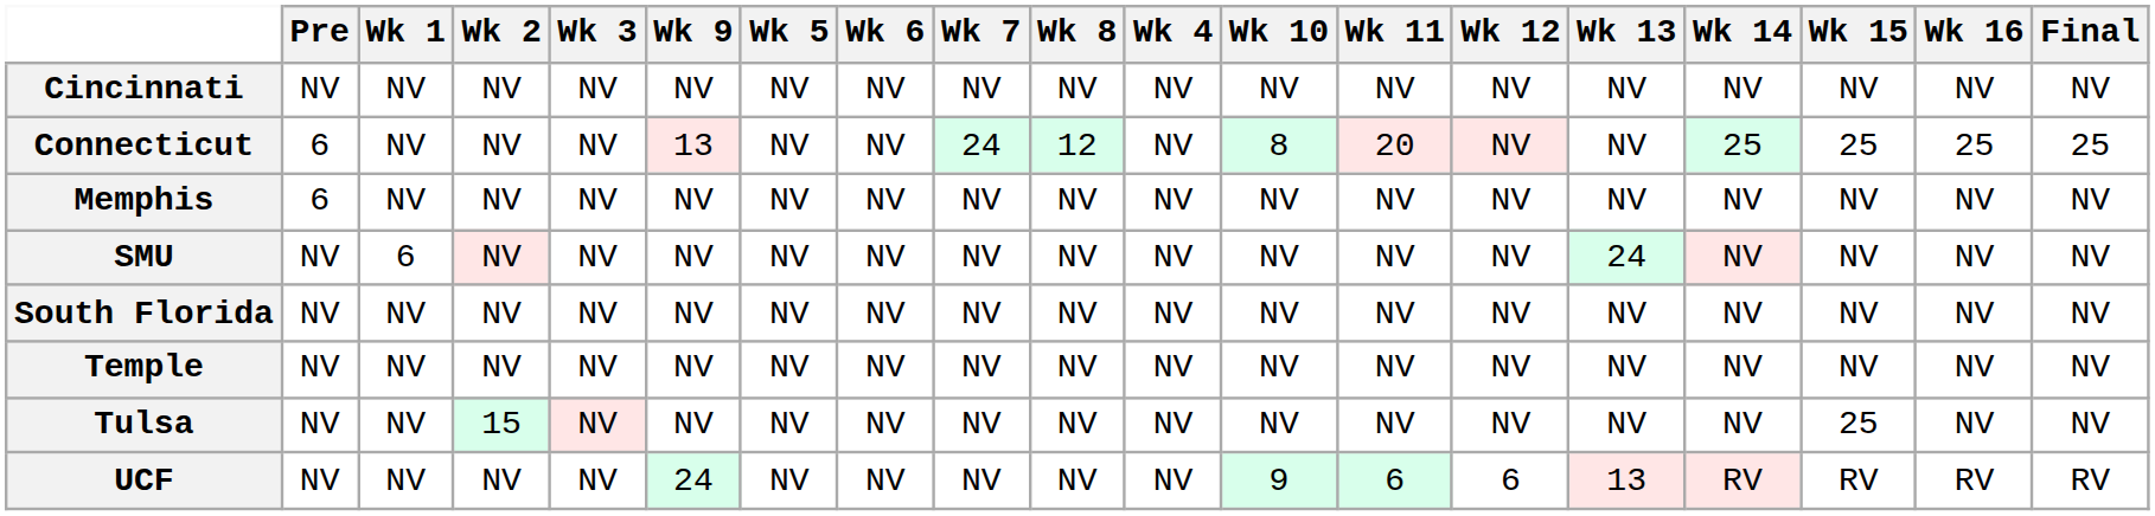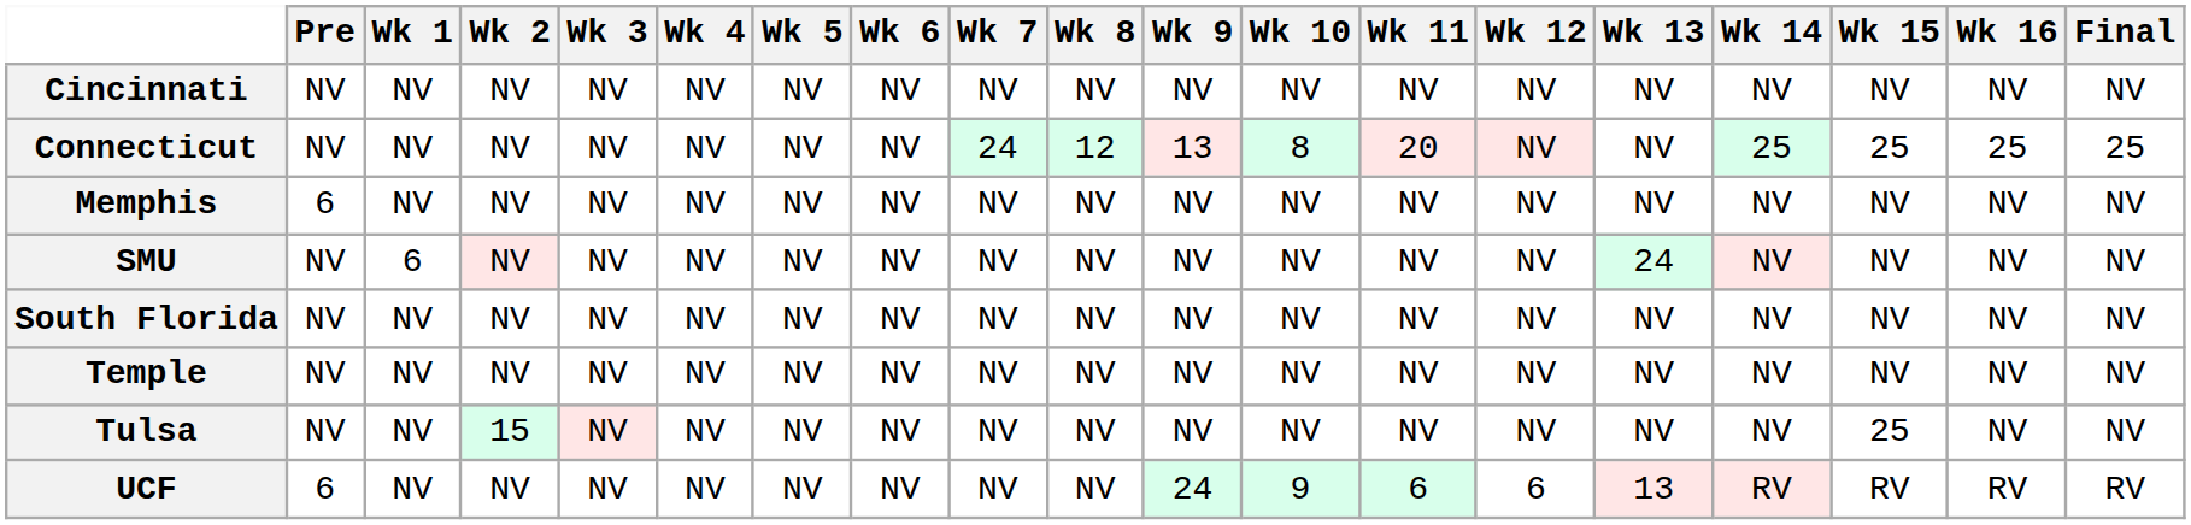columns swapped: Wk 4 <-> Wk 9
Connecticut | Pre: 6 -> NV
UCF | Pre: NV -> 6
